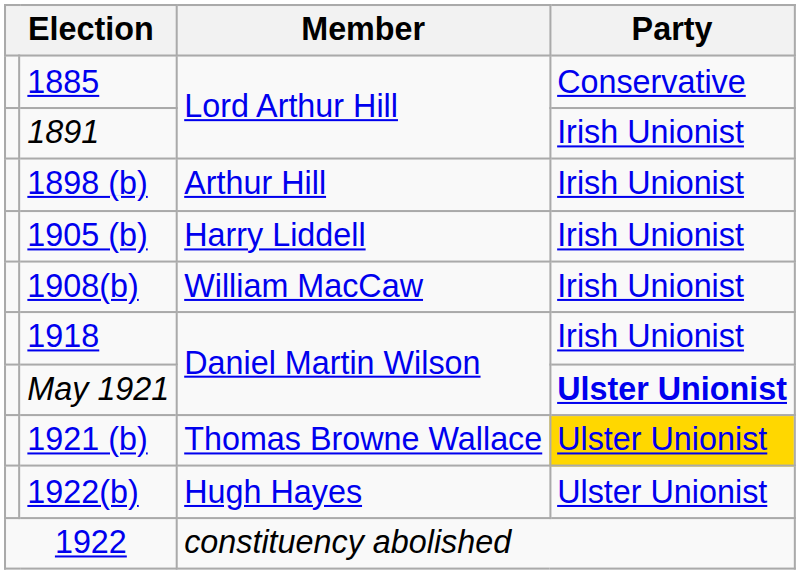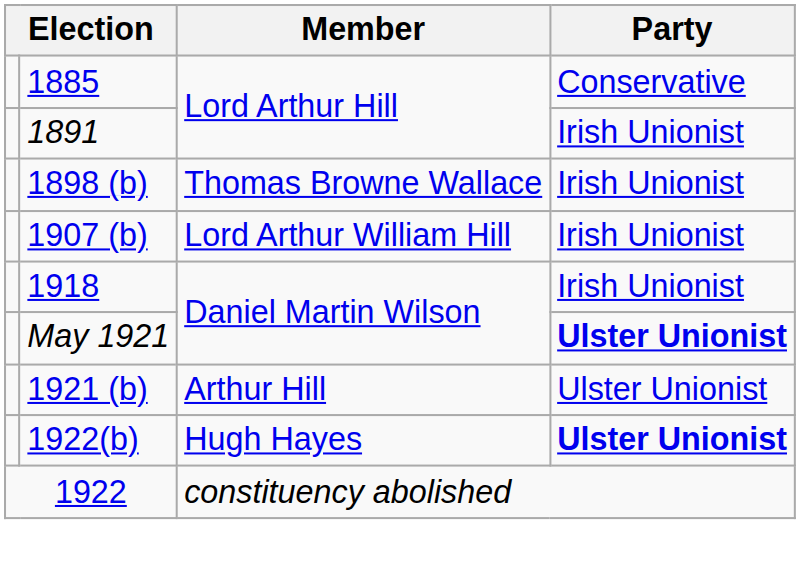1898 (b) | Member: Arthur Hill -> Thomas Browne Wallace
- row: 1905 (b) | Harry Liddell | Irish Unionist
+ row: 1907 (b) | Lord Arthur William Hill | Irish Unionist
- row: 1908(b) | William MacCaw | Irish Unionist
1921 (b) | Member: Thomas Browne Wallace -> Arthur Hill
1921 (b) | Party: gold background -> no background
1922(b) | Party: normal -> bold
